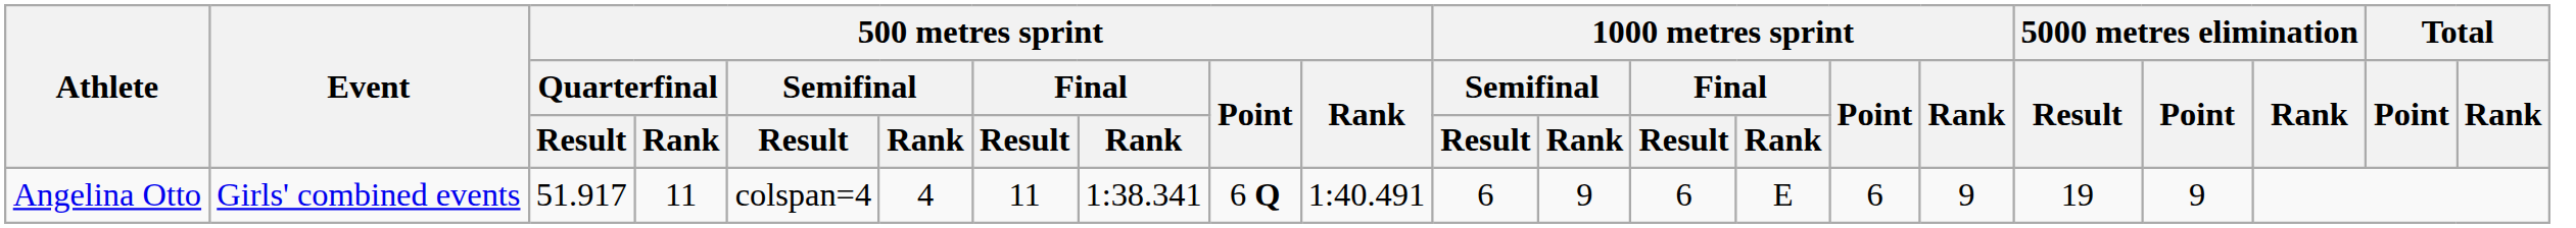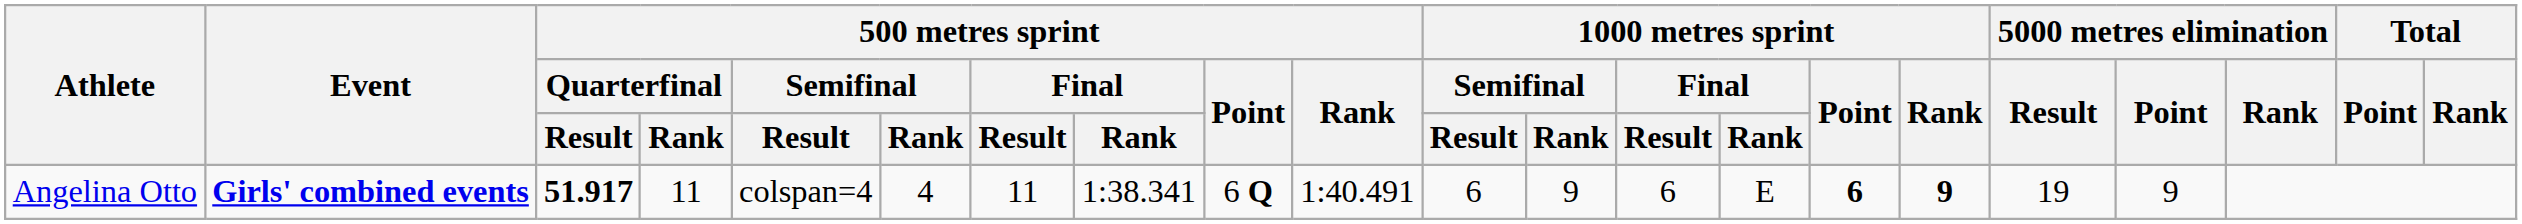row 4 | Event: normal -> bold
row 4 | 500 metres sprint / Quarterfinal / Result: normal -> bold
row 4 | 1000 metres sprint / Point: normal -> bold
row 4 | 1000 metres sprint / Rank: normal -> bold
